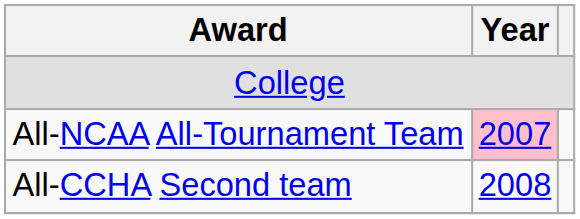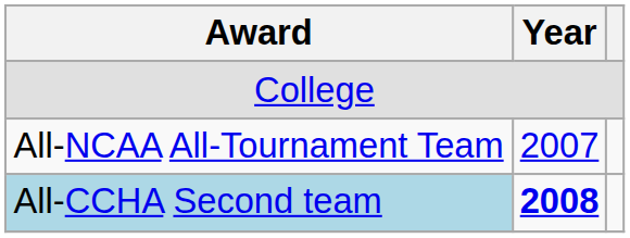All-NCAA All-Tournament Team | Year: pink background -> no background
All-CCHA Second team | Award: no background -> lightblue background
All-CCHA Second team | Year: normal -> bold
